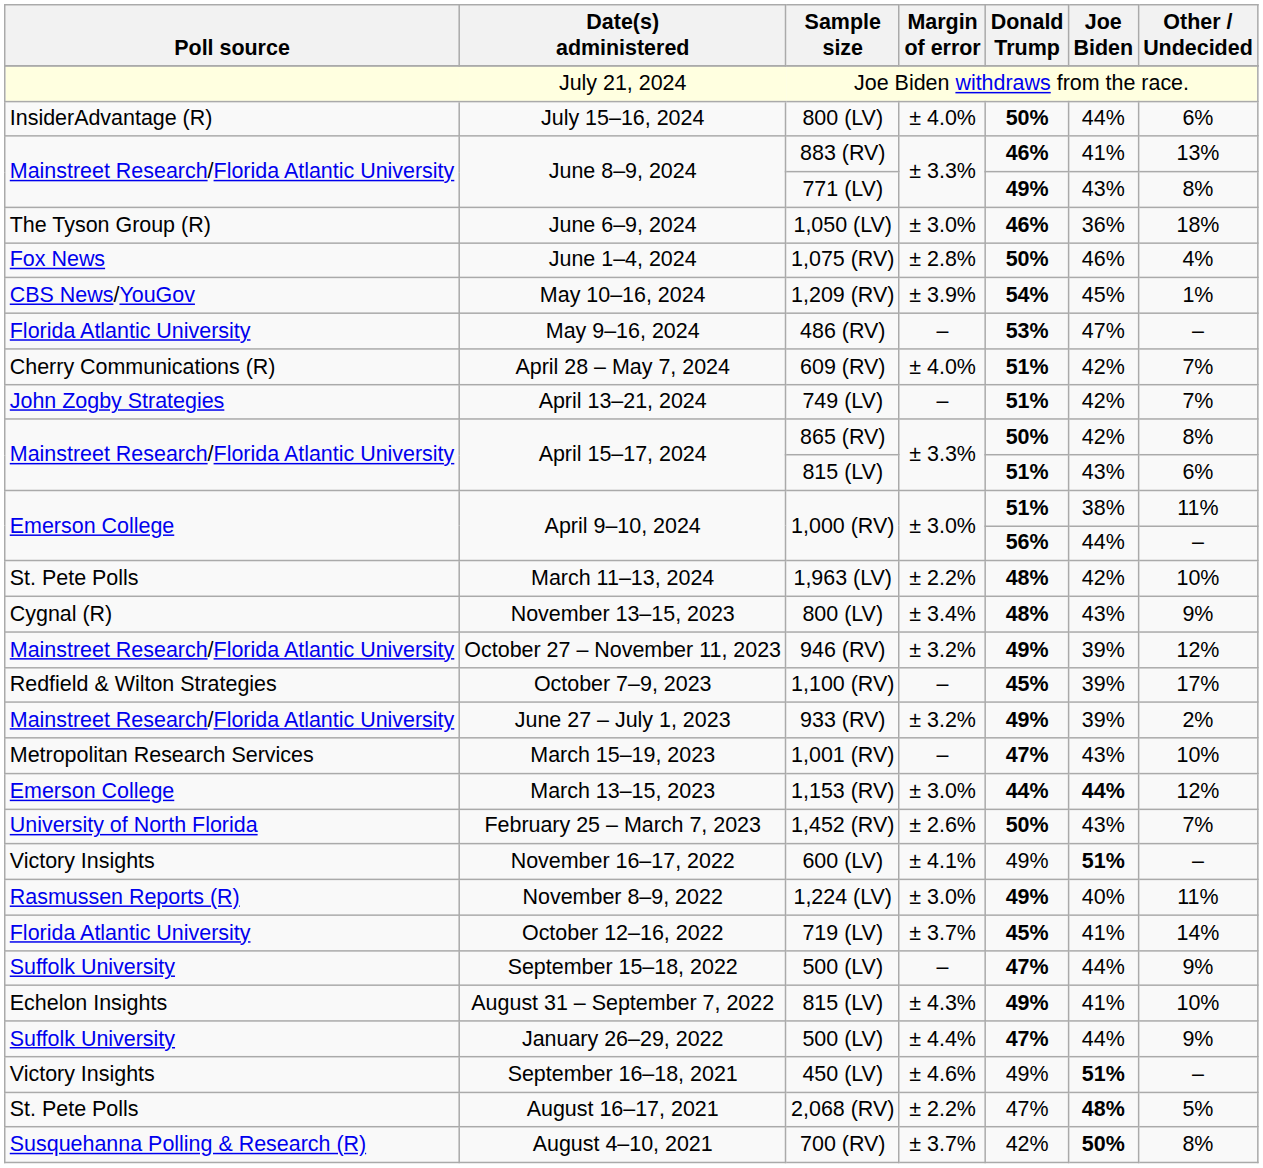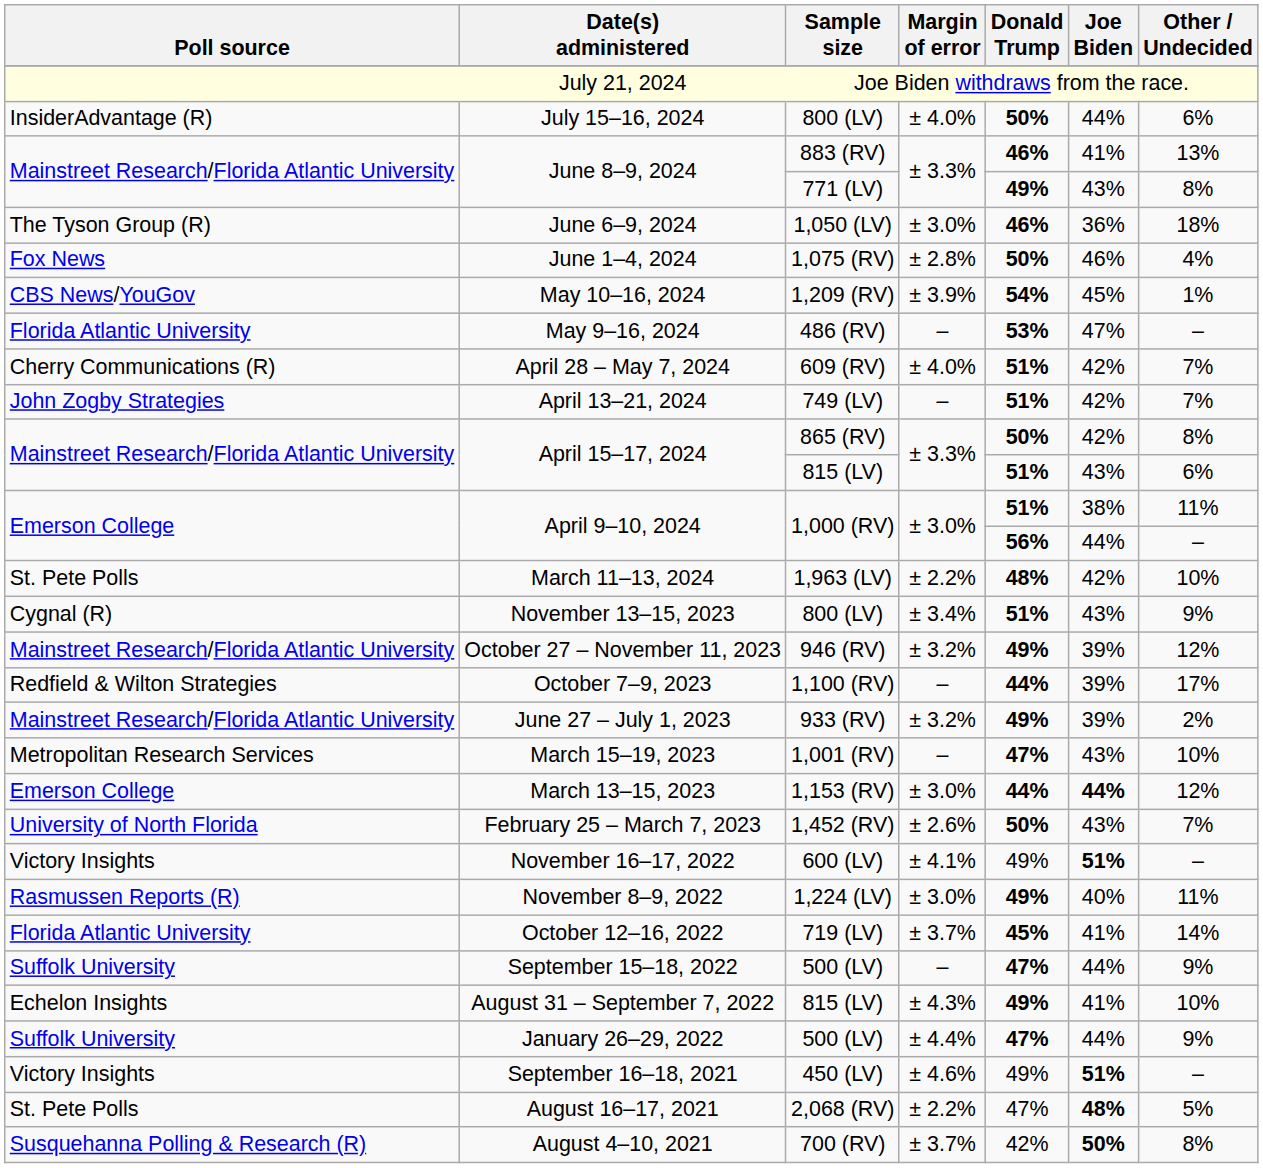November 13–15, 2023 | Donald Trump: 48% -> 51%
October 7–9, 2023 | Donald Trump: 45% -> 44%
